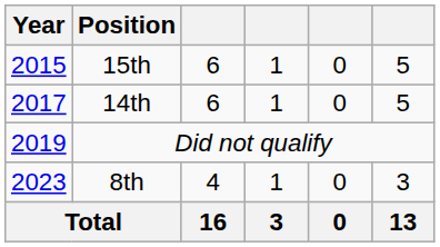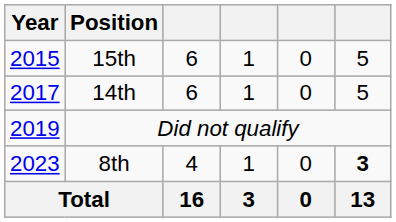8th | column 6: normal -> bold
